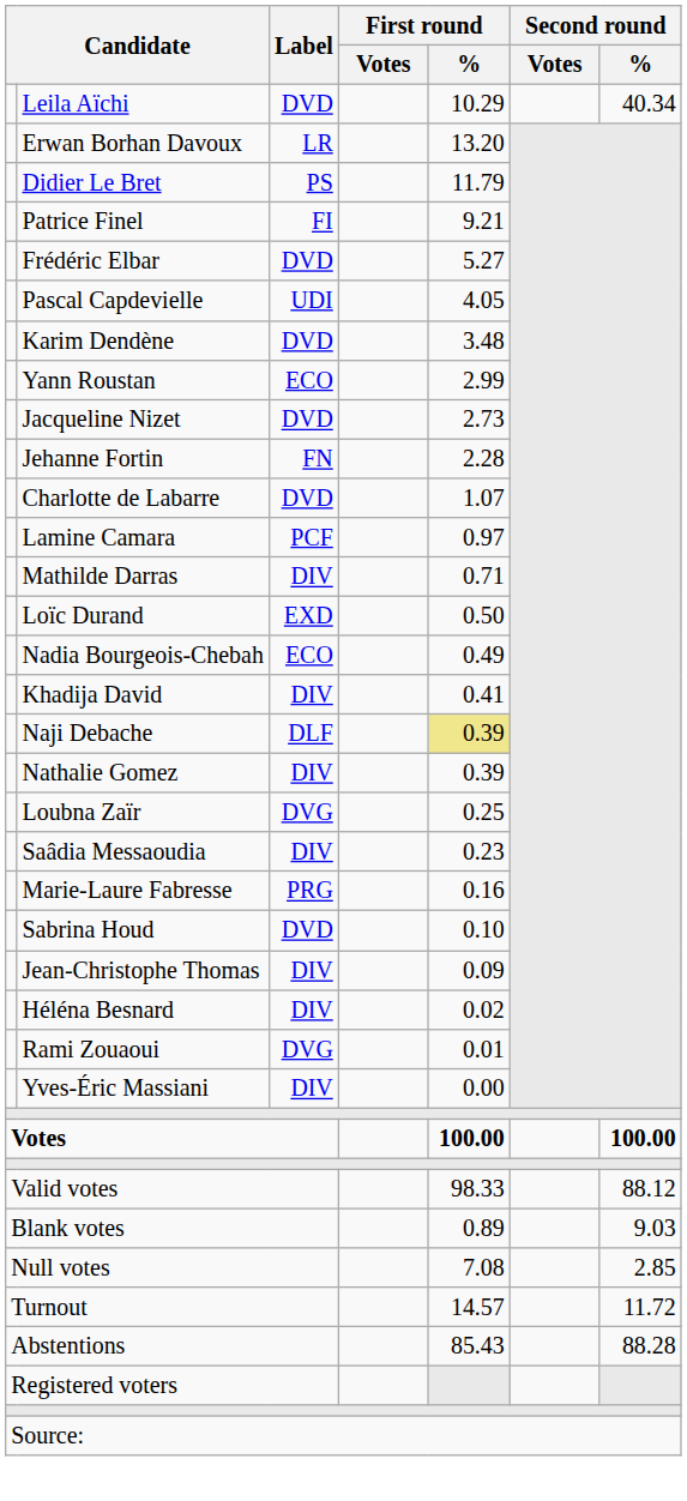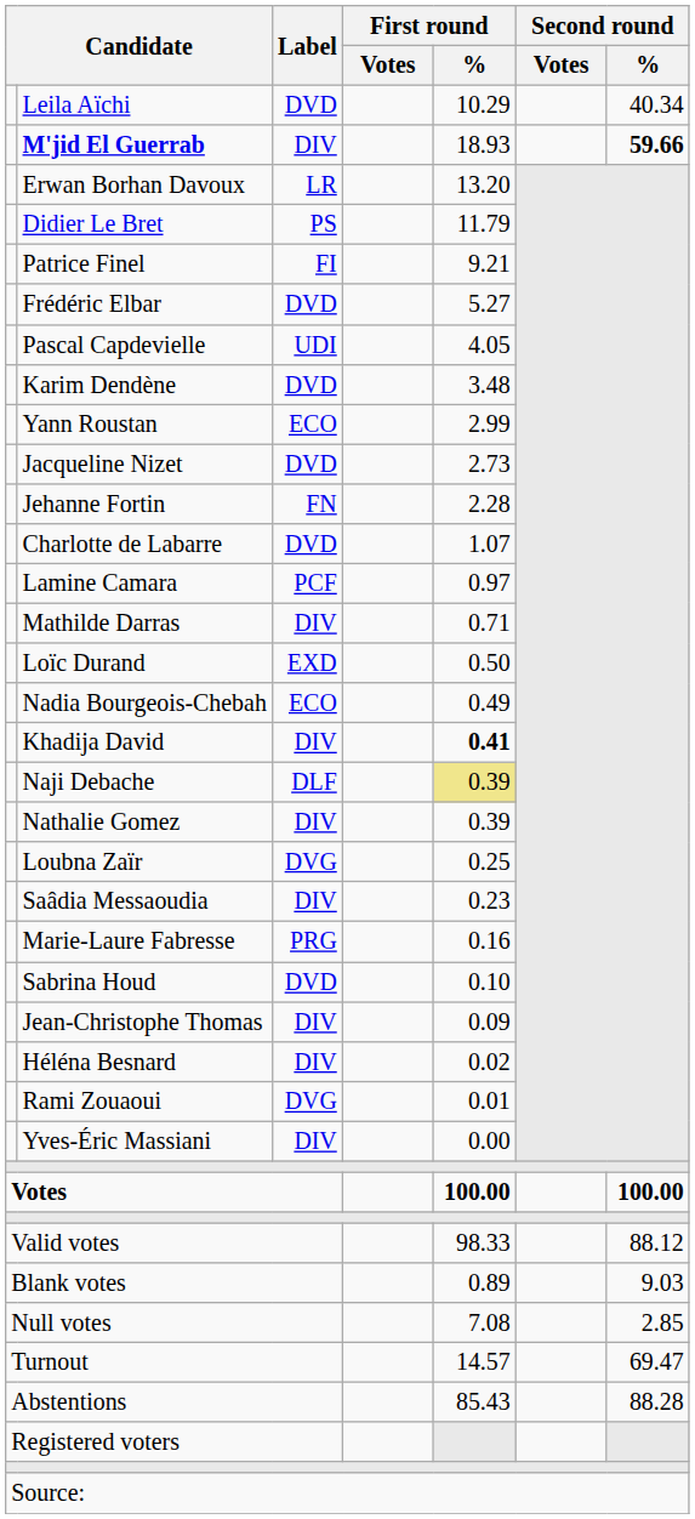+ row: M'jid El Guerrab | DIV | 18.93 | 59.66
Khadija David | First round / %: normal -> bold
Turnout | Second round / %: 11.72 -> 69.47
